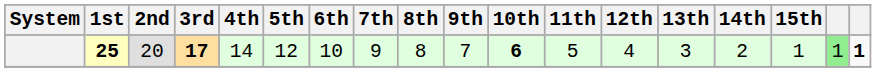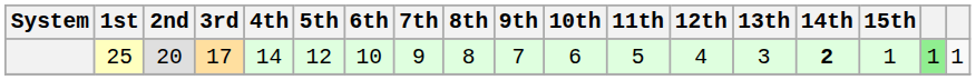row 2 | 1st: bold -> normal
row 2 | 3rd: bold -> normal
row 2 | 10th: bold -> normal
row 2 | 14th: normal -> bold
row 2 | column 18: bold -> normal
